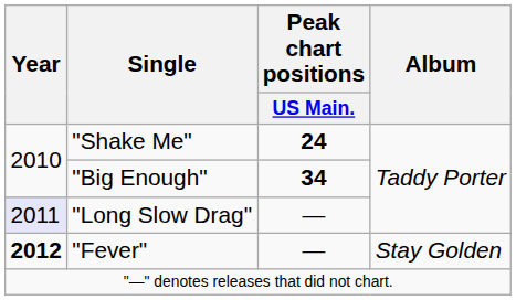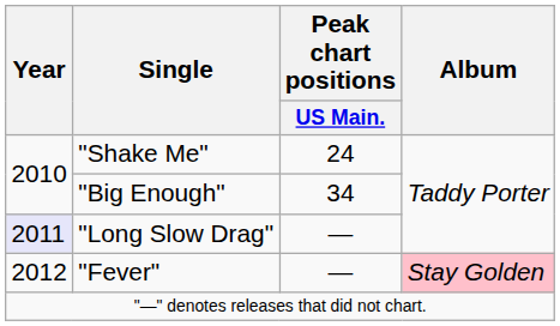"Shake Me" | Peak chart positions / US Main.: bold -> normal
"Big Enough" | Peak chart positions / US Main.: bold -> normal
"Fever" | Year: bold -> normal
"Fever" | Album: no background -> pink background
